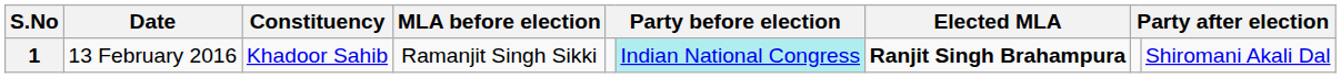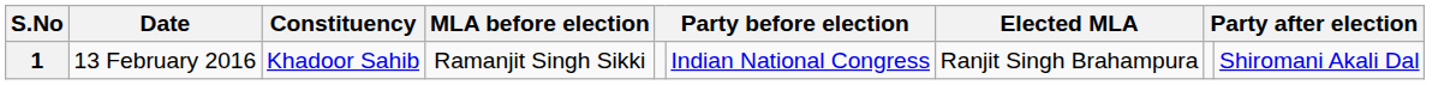1 | column 6: paleturquoise background -> no background
1 | Elected MLA: bold -> normal
